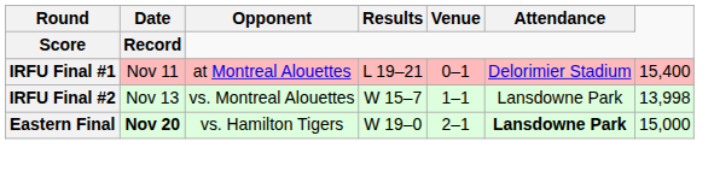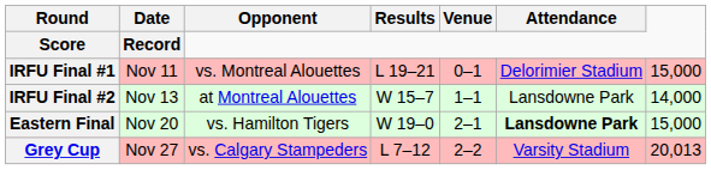IRFU Final #1 | Opponent: at Montreal Alouettes -> vs. Montreal Alouettes
IRFU Final #1 | column 7: 15,400 -> 15,000
IRFU Final #2 | Opponent: vs. Montreal Alouettes -> at Montreal Alouettes
IRFU Final #2 | column 7: 13,998 -> 14,000
Eastern Final | Date / Record: bold -> normal
+ row: Grey Cup | Nov 27 | vs. Calgary Stampeders | L 7–12 | 2–2 | Varsity Stadium | 20,013
